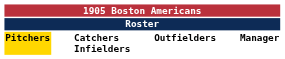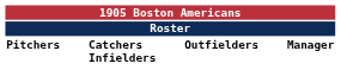Pitchers | column 1: gold background -> no background
